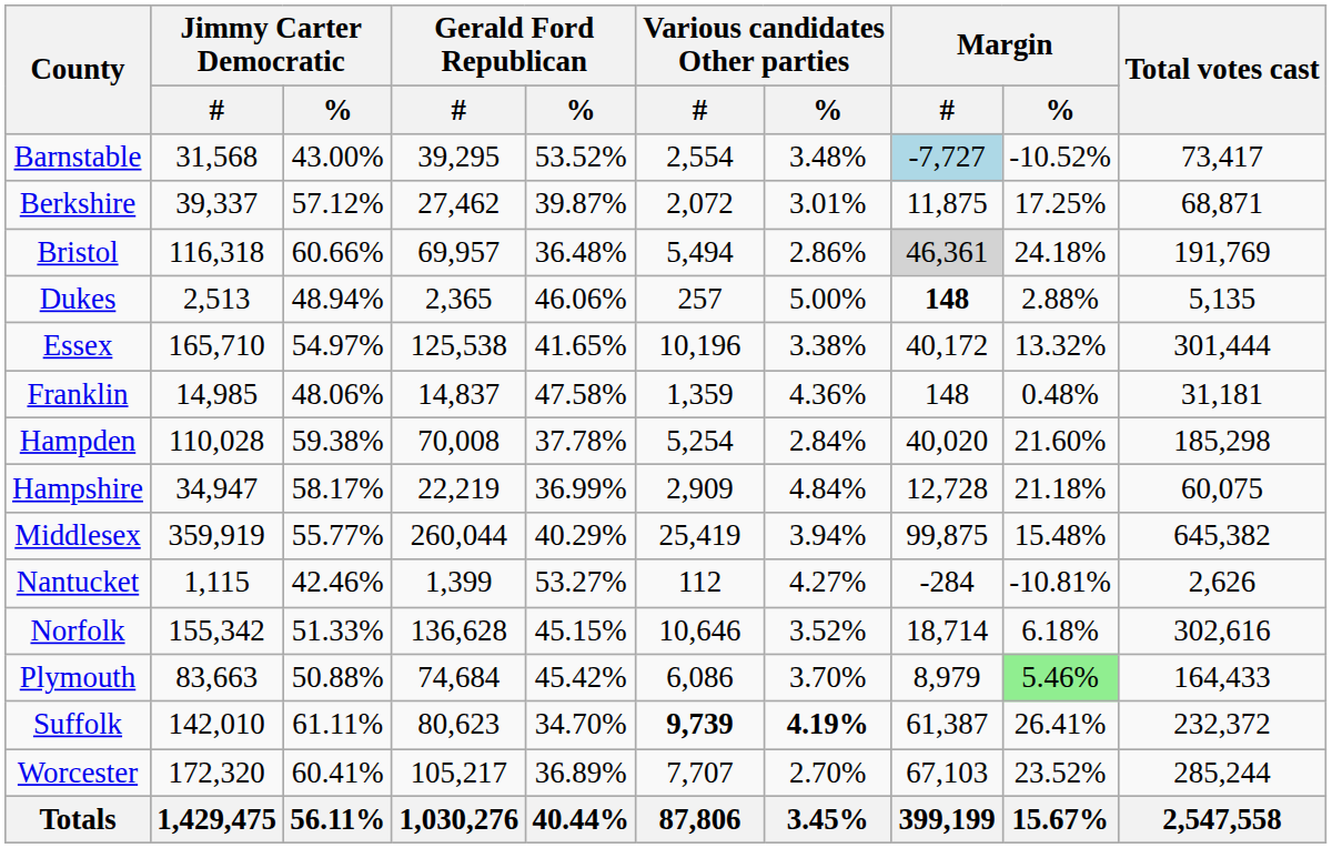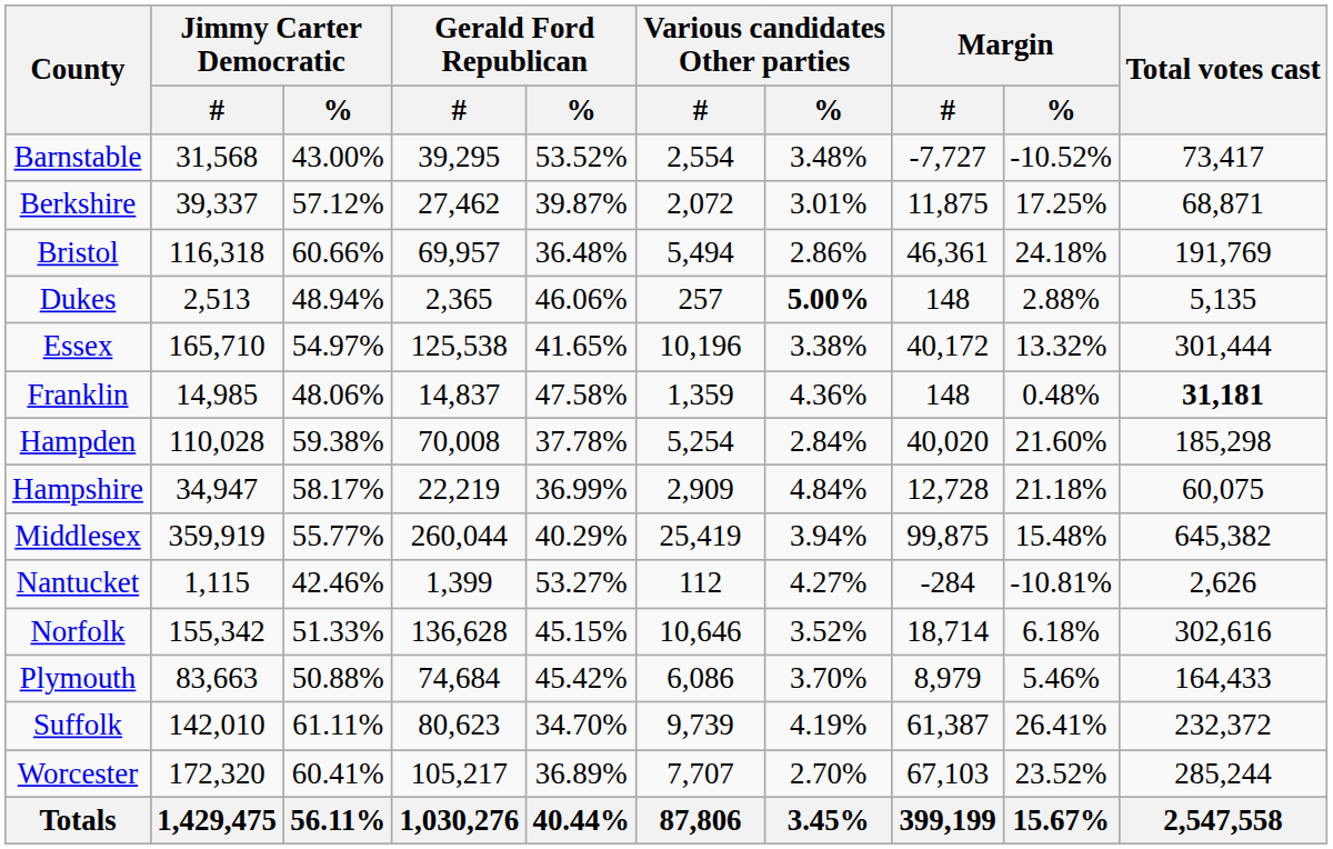Barnstable | Margin / #: lightblue background -> no background
Bristol | Margin / #: lightgrey background -> no background
Dukes | Various candidates Other parties / %: normal -> bold
Dukes | Margin / #: bold -> normal
Franklin | Total votes cast: normal -> bold
Plymouth | Margin / %: lightgreen background -> no background
Suffolk | Various candidates Other parties / #: bold -> normal
Suffolk | Various candidates Other parties / %: bold -> normal
